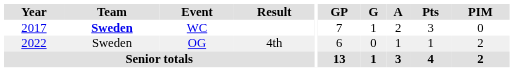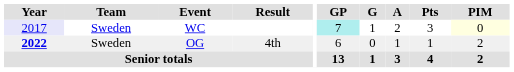WC | Year: no background -> lavender background
WC | Team: bold -> normal
WC | GP: no background -> paleturquoise background
WC | PIM: no background -> lightyellow background
OG | Year: normal -> bold
